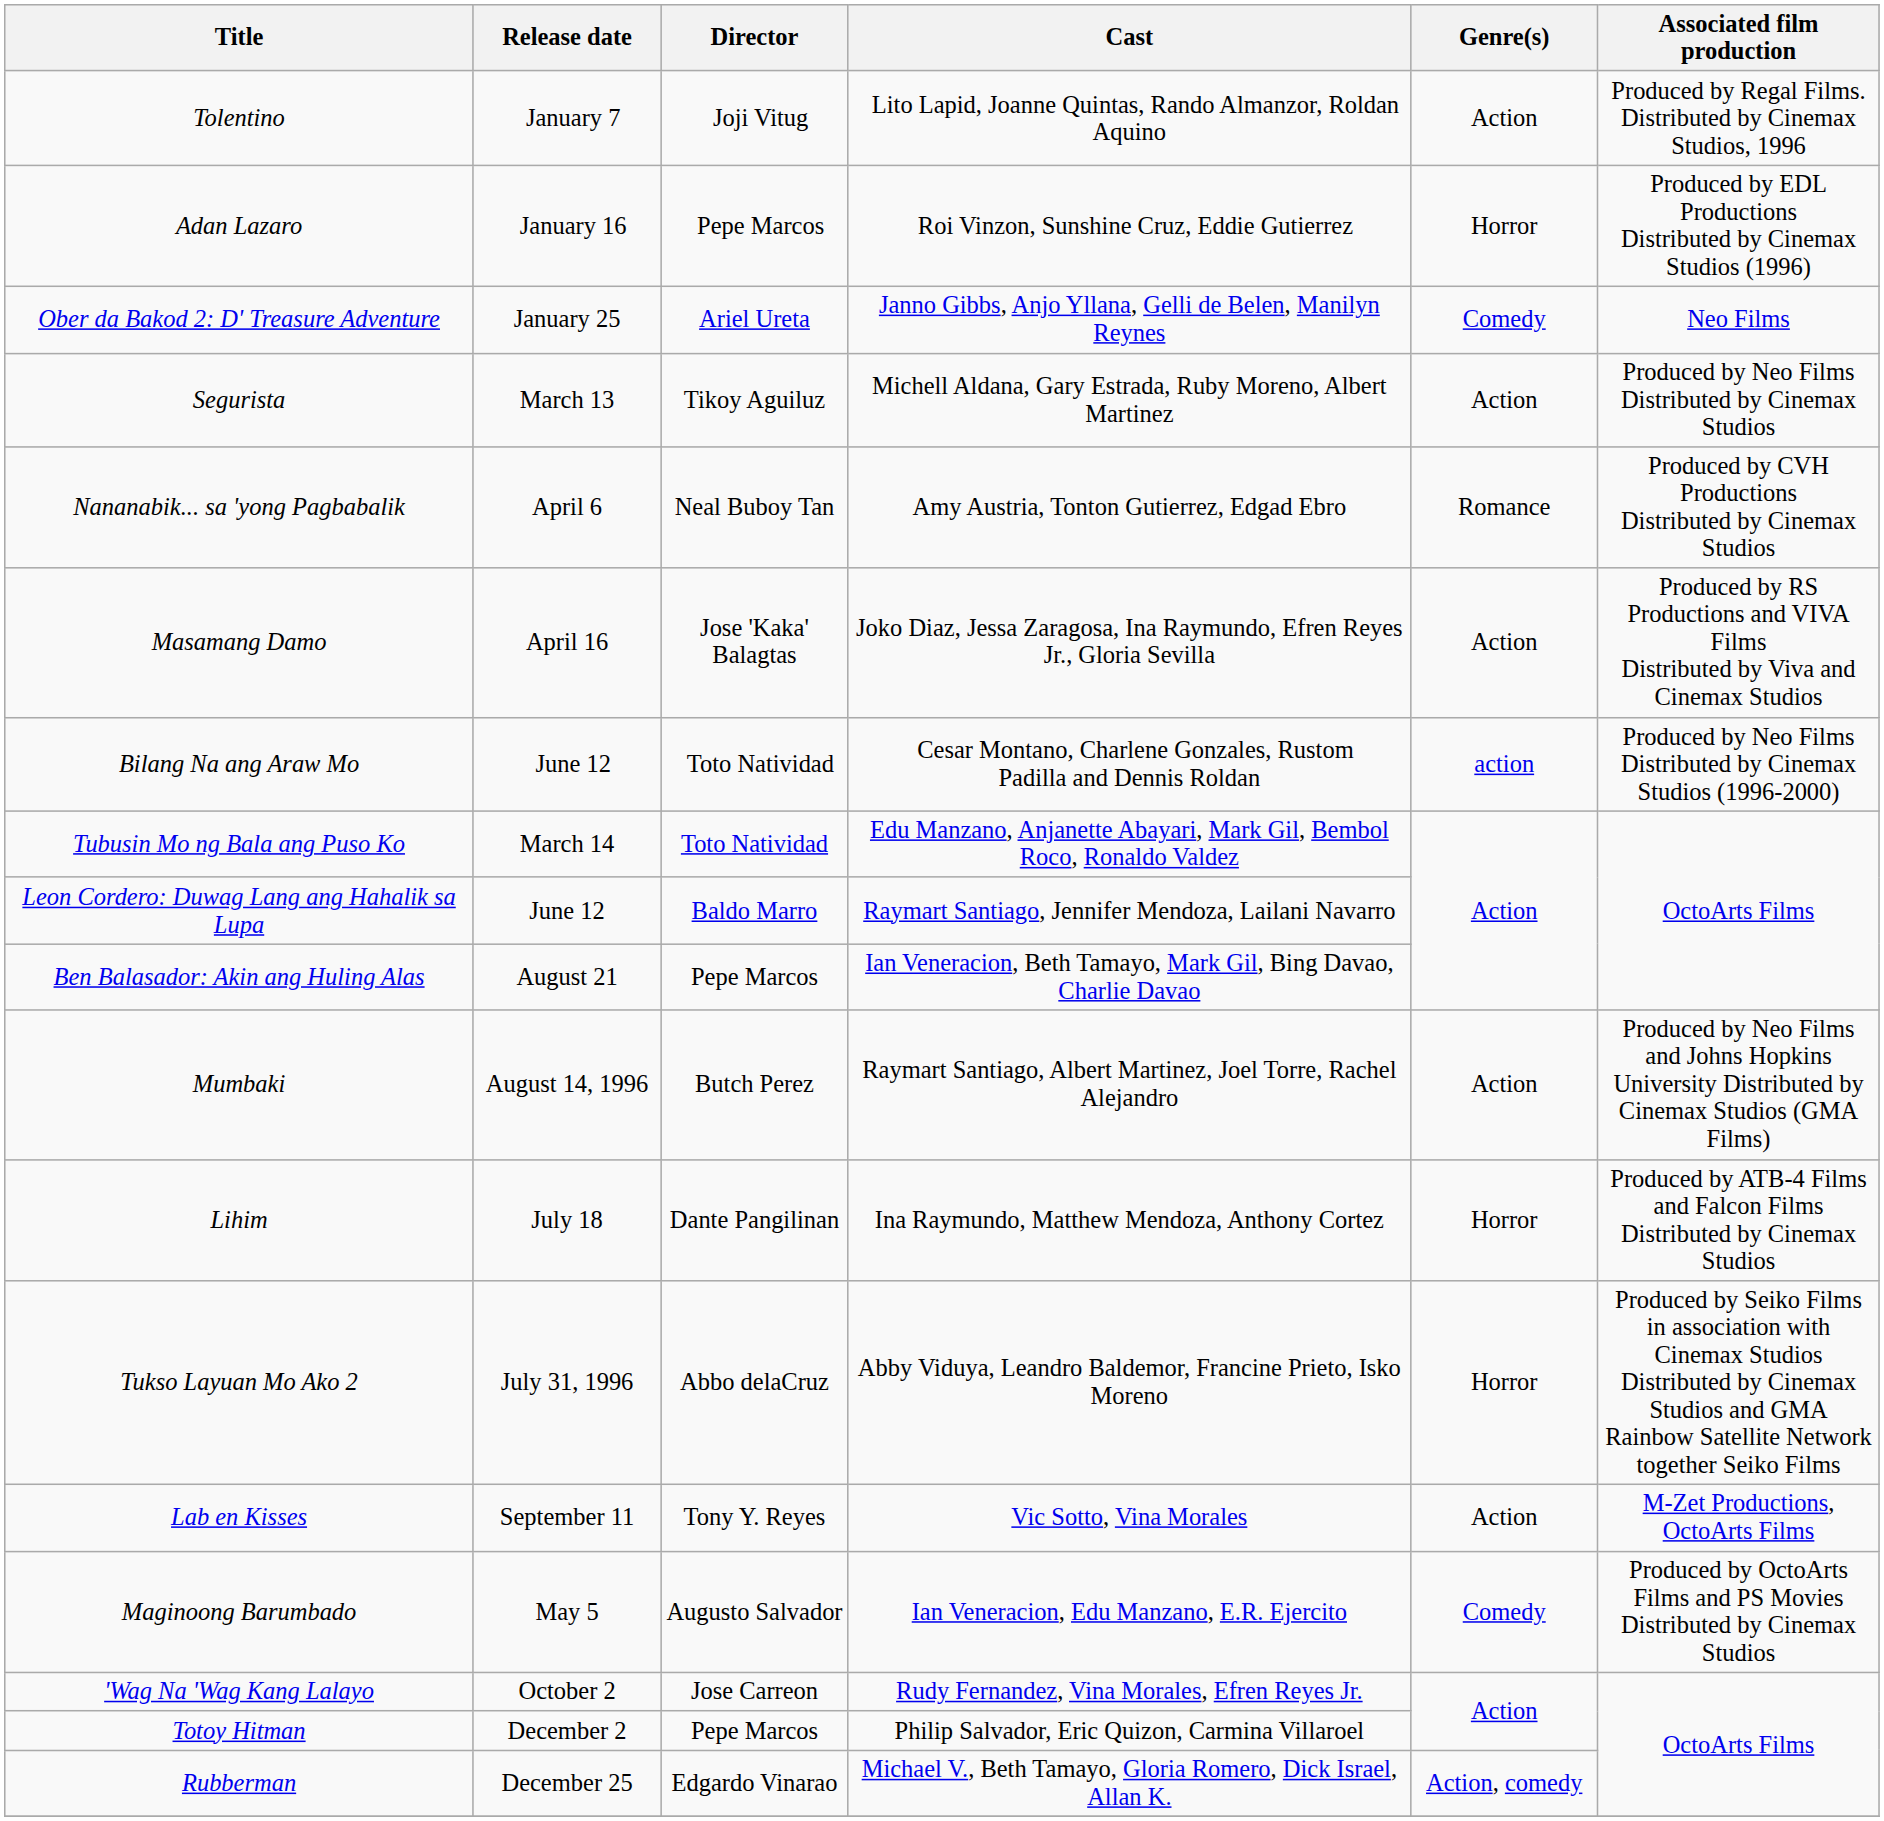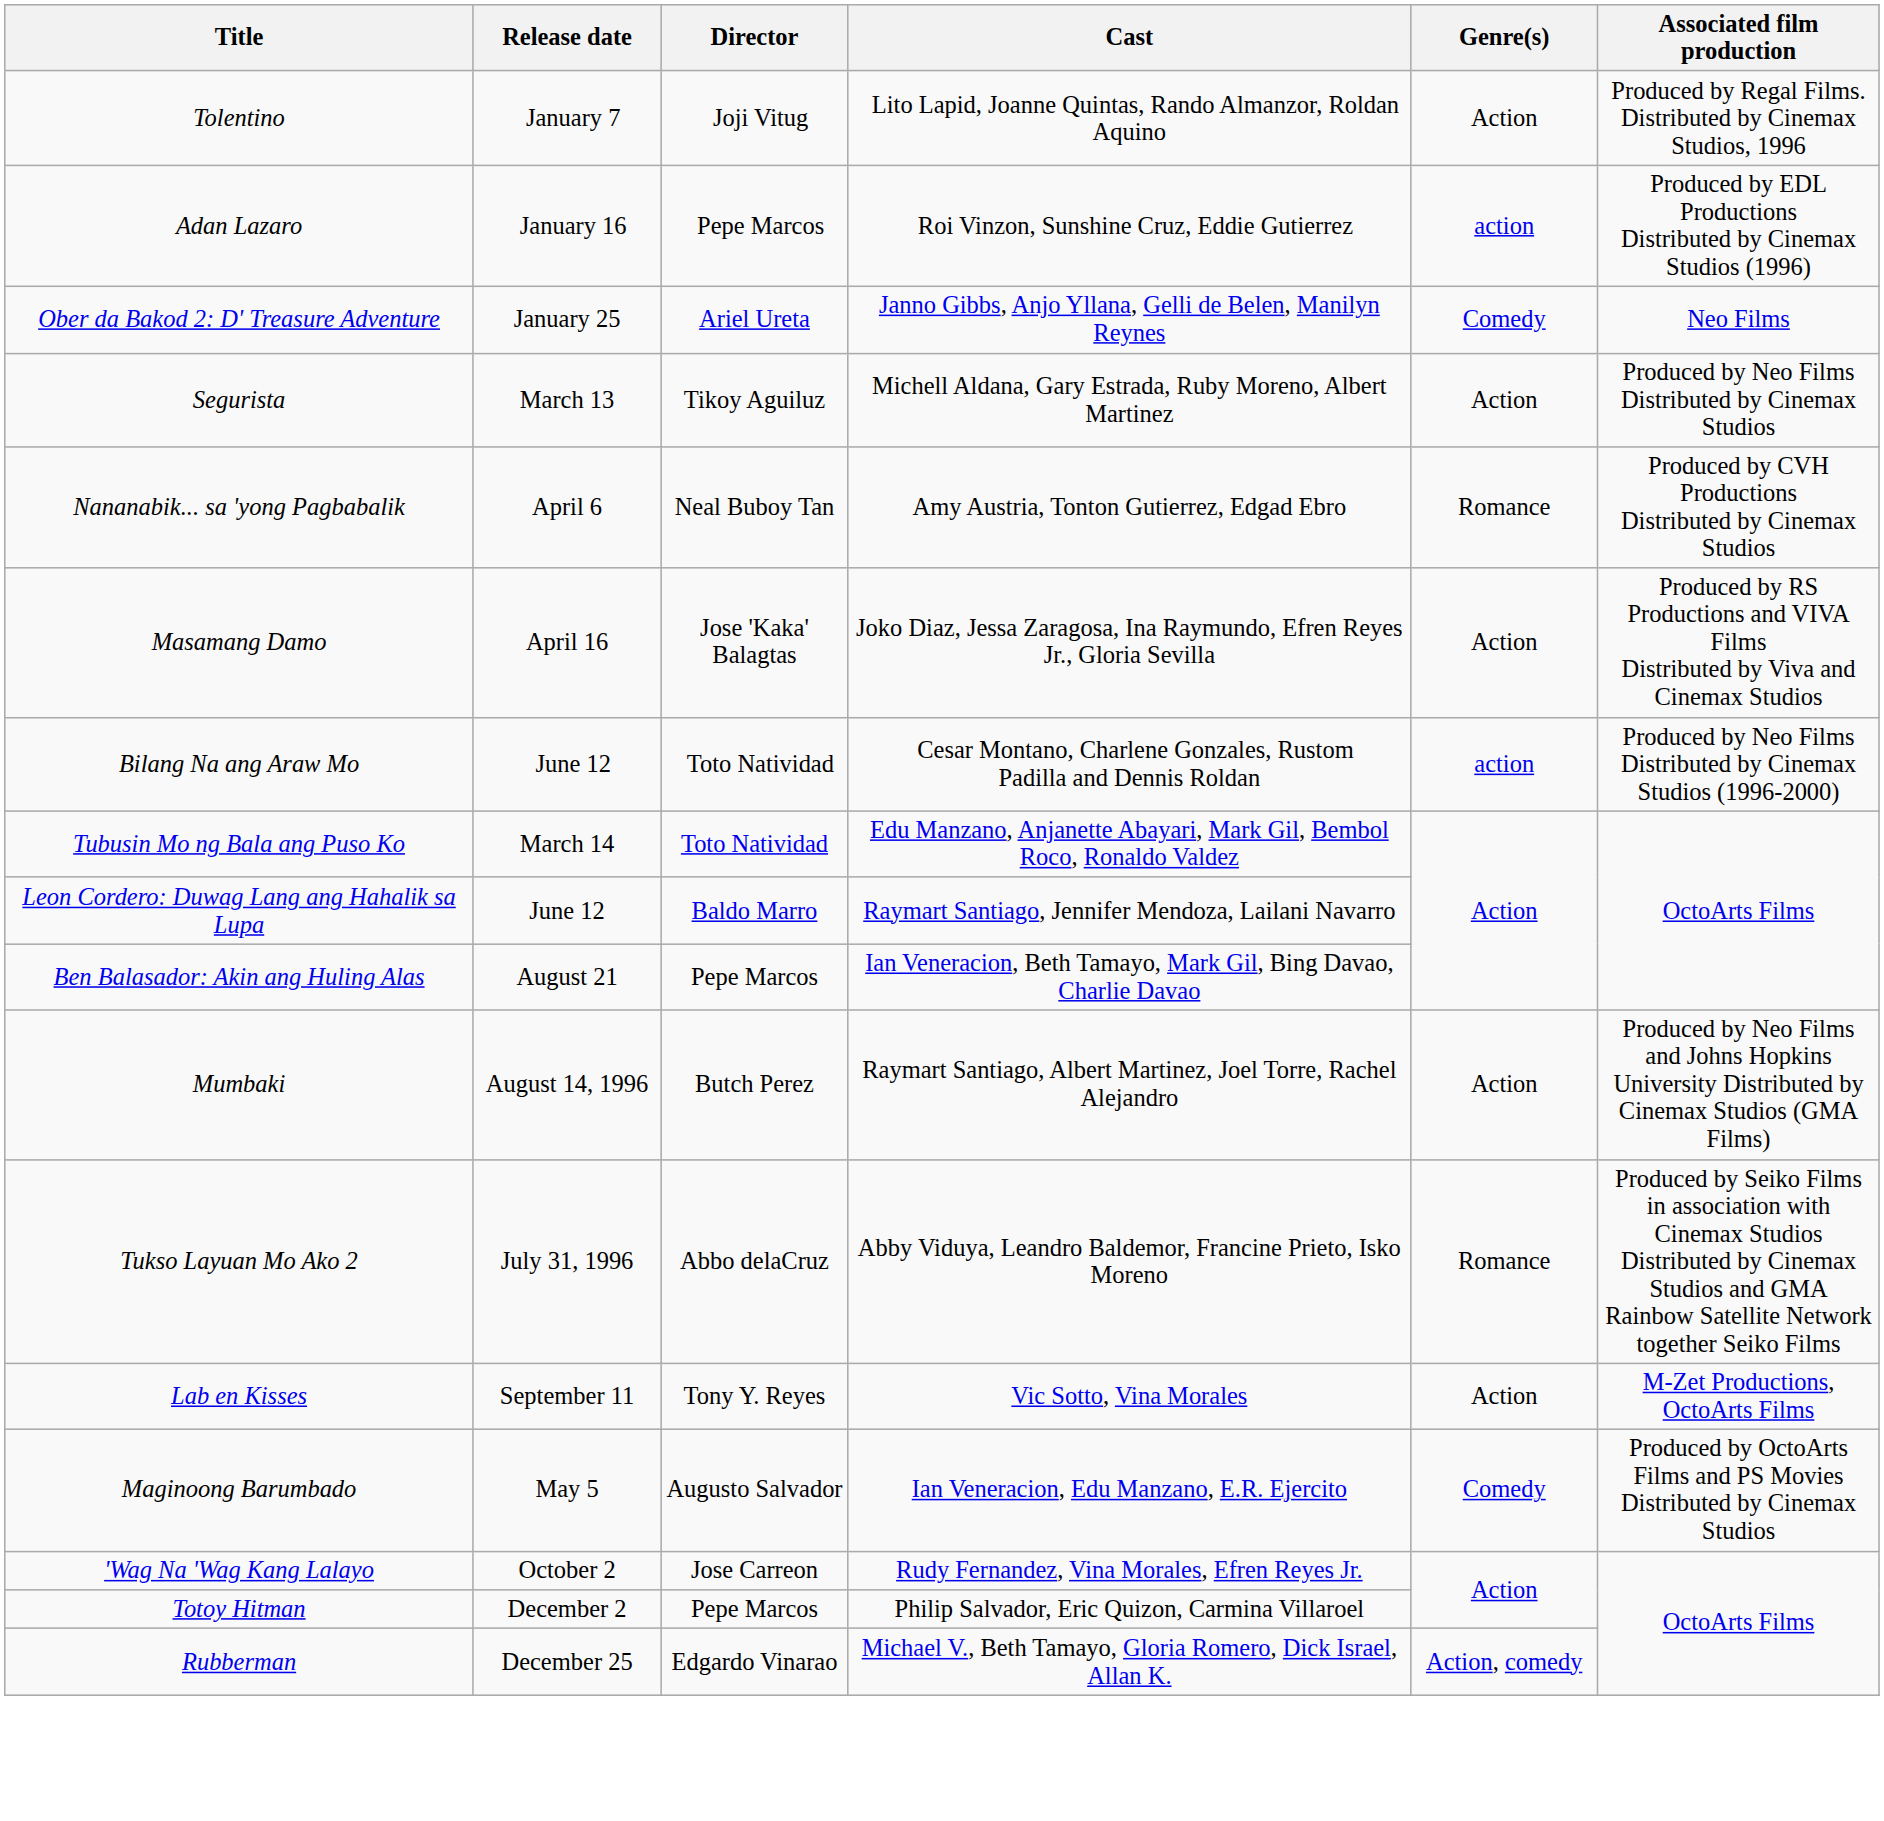Adan Lazaro | Genre(s): Horror -> action
- row: Lihim | July 18 | Dante Pangilinan | Ina Raymundo, Matthew Mendoza, Anthony Cortez | Horror | Produced by ATB-4 Films and Falcon Films Distributed by Cinemax Studios
Tukso Layuan Mo Ako 2 | Genre(s): Horror -> Romance
